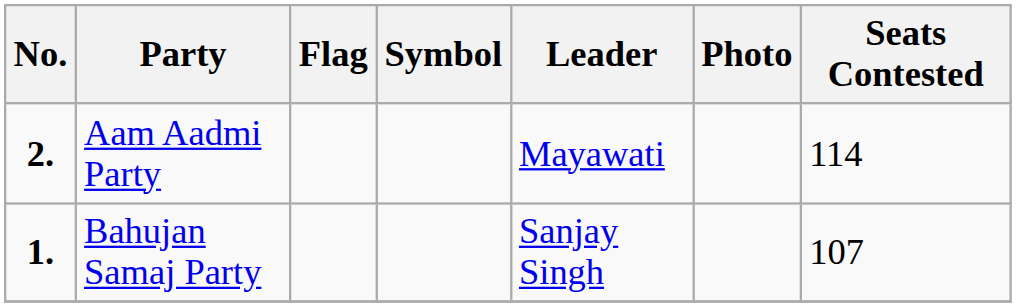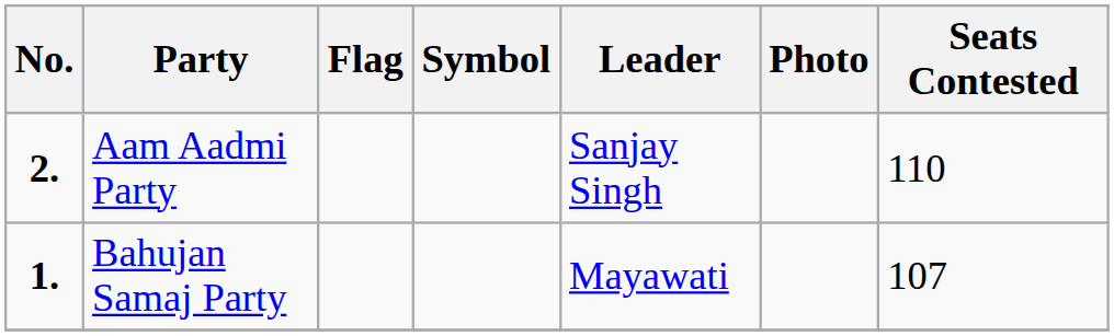Aam Aadmi Party | Leader: Mayawati -> Sanjay Singh
Aam Aadmi Party | Seats Contested: 114 -> 110
Bahujan Samaj Party | Leader: Sanjay Singh -> Mayawati
